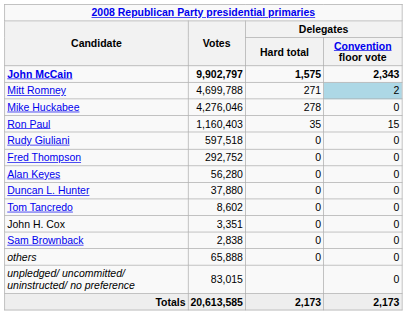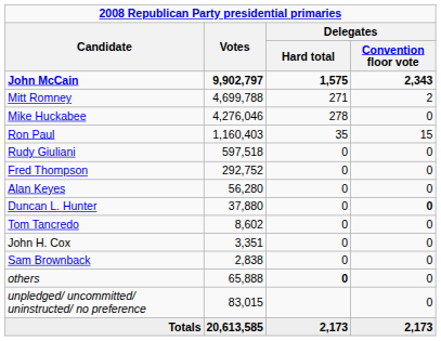Mitt Romney | Delegates / Convention floor vote: lightblue background -> no background
Duncan L. Hunter | Delegates / Convention floor vote: normal -> bold
others | Delegates / Hard total: normal -> bold
